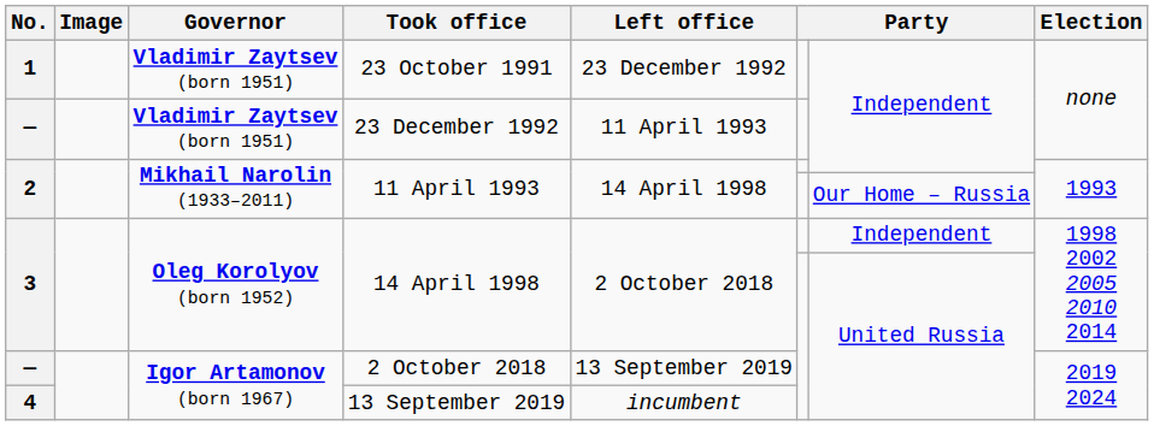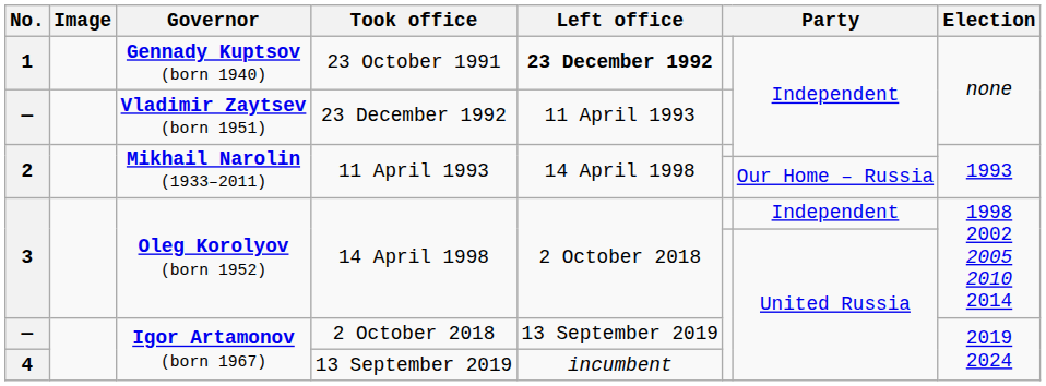23 October 1991 | Governor: Vladimir Zaytsev (born 1951) -> Gennady Kuptsov (born 1940)
23 October 1991 | Left office: normal -> bold
